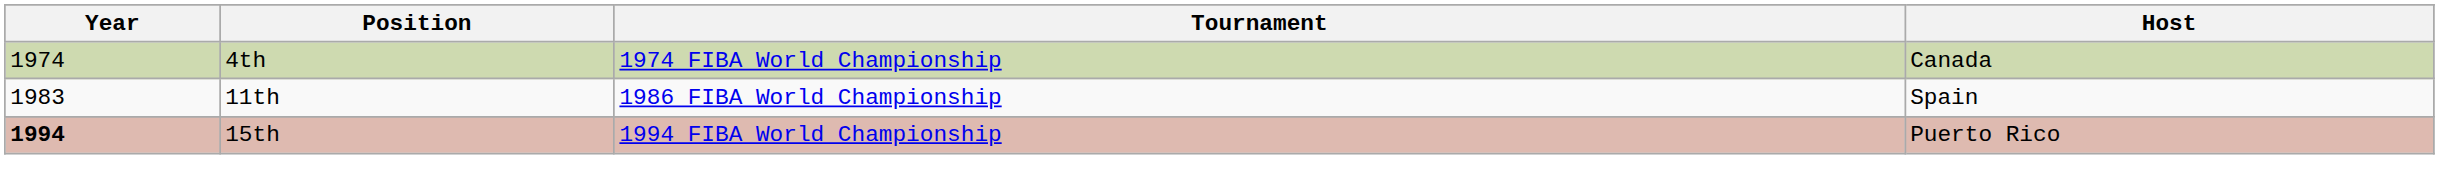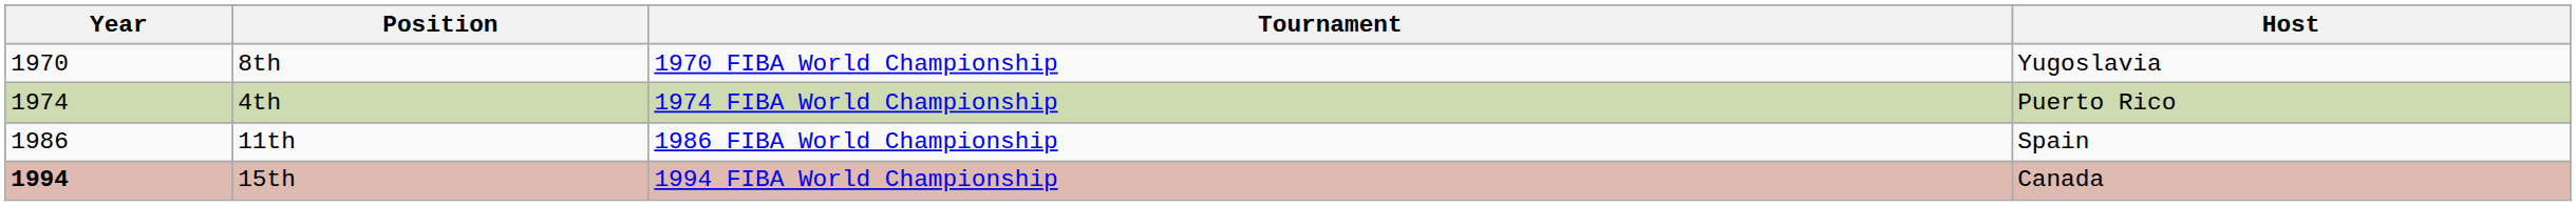+ row: 1970 | 8th | 1970 FIBA World Championship | Yugoslavia
4th | Host: Canada -> Puerto Rico
11th | Year: 1983 -> 1986
15th | Host: Puerto Rico -> Canada
